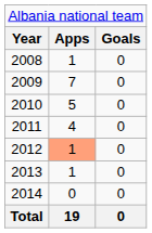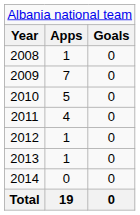2012 | column 2: lightsalmon background -> no background
